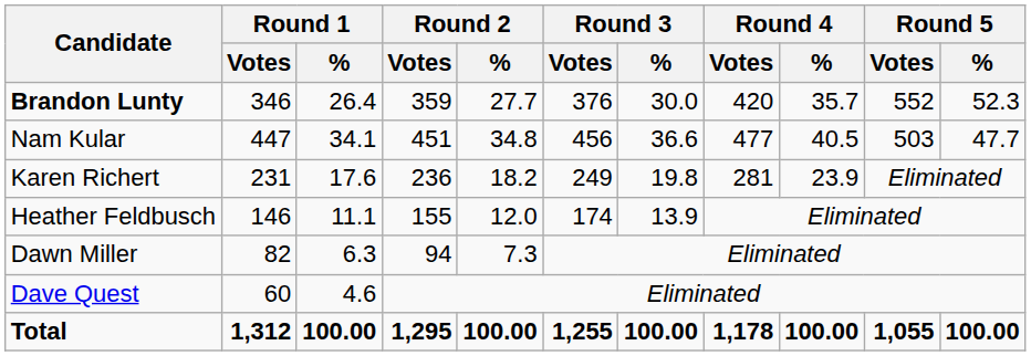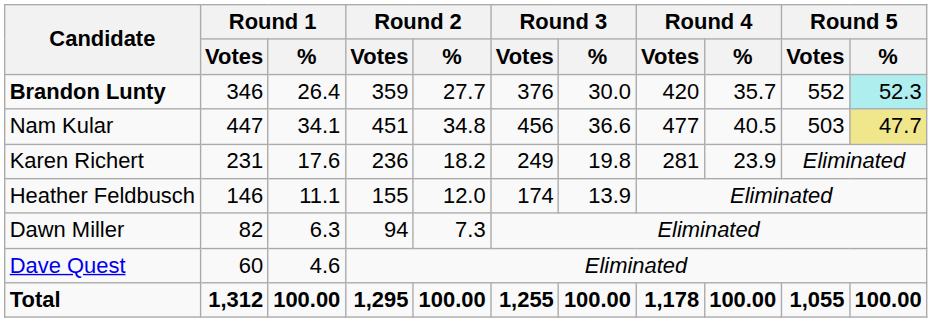Brandon Lunty | Round 5 / %: no background -> paleturquoise background
Nam Kular | Round 5 / %: no background -> khaki background
